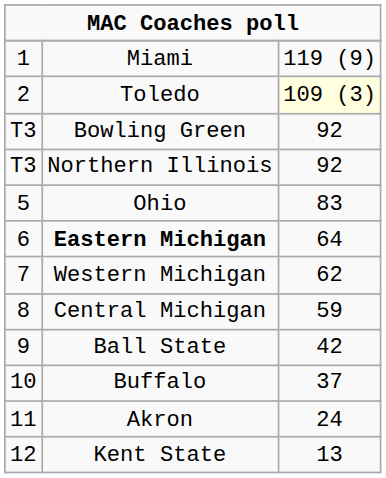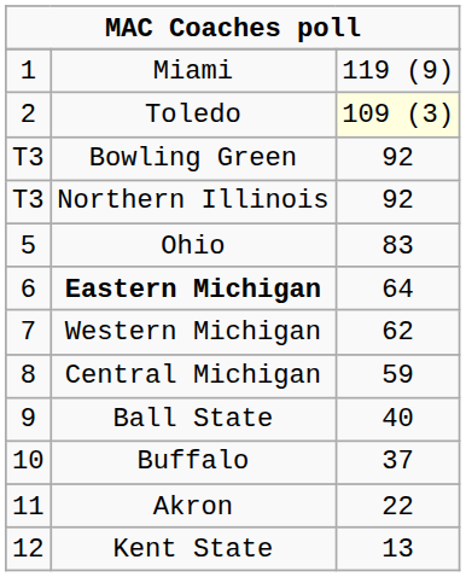Ball State | column 3: 42 -> 40
Akron | column 3: 24 -> 22
